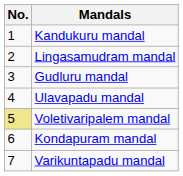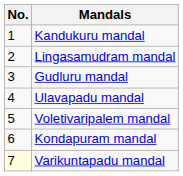Voletivaripalem mandal | No.: khaki background -> no background
Varikuntapadu mandal | No.: no background -> lightyellow background
